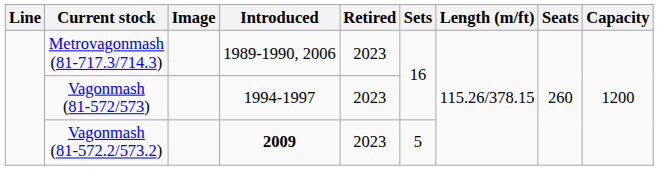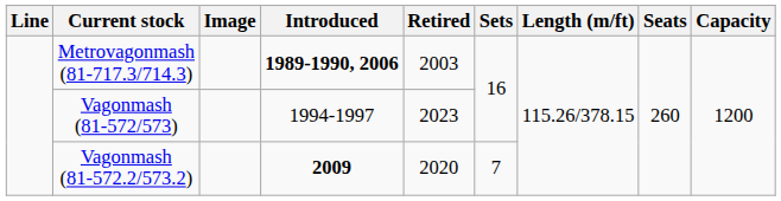Metrovagonmash (81-717.3/714.3) | Introduced: normal -> bold
Metrovagonmash (81-717.3/714.3) | Retired: 2023 -> 2003
Vagonmash (81-572.2/573.2) | Retired: 2023 -> 2020
Vagonmash (81-572.2/573.2) | Sets: 5 -> 7
